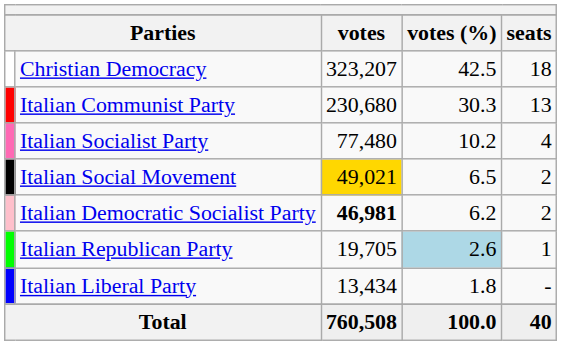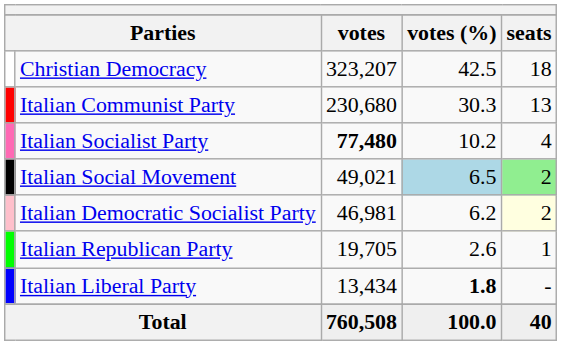Italian Socialist Party | votes: normal -> bold
Italian Social Movement | votes: gold background -> no background
Italian Social Movement | votes (%): no background -> lightblue background
Italian Social Movement | seats: no background -> lightgreen background
Italian Democratic Socialist Party | votes: bold -> normal
Italian Democratic Socialist Party | seats: no background -> lightyellow background
Italian Republican Party | votes (%): lightblue background -> no background
Italian Liberal Party | votes (%): normal -> bold
